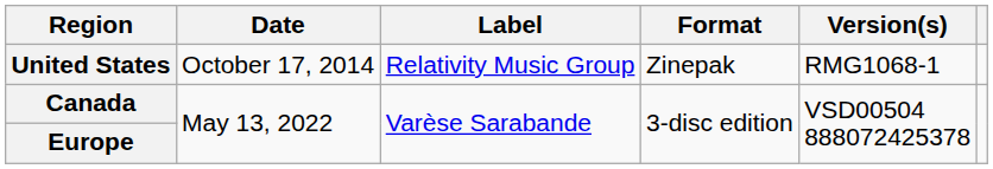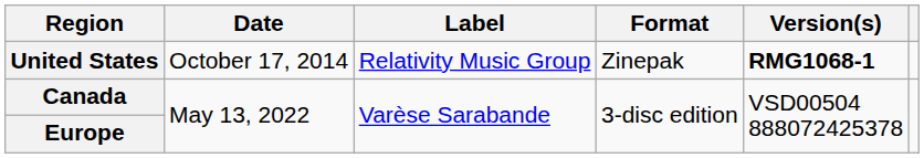October 17, 2014 | Version(s): normal -> bold
